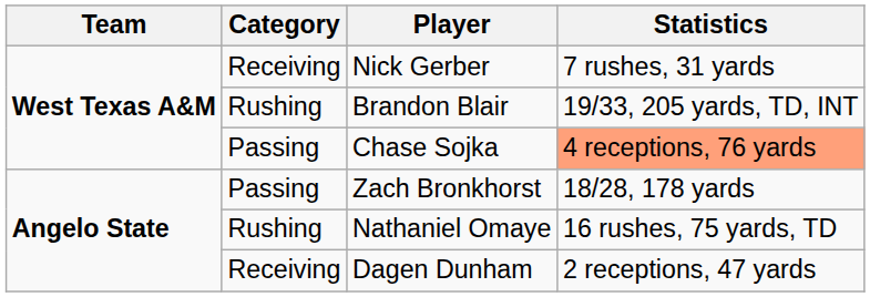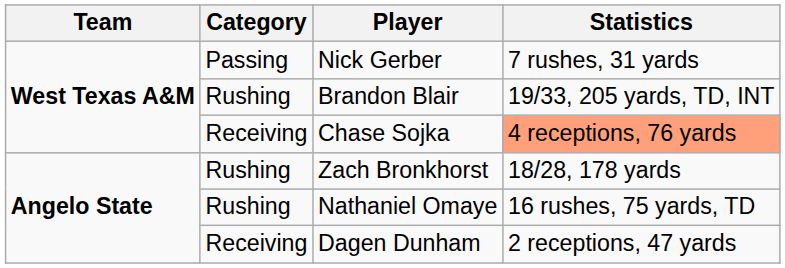Nick Gerber | Category: Receiving -> Passing
Chase Sojka | Category: Passing -> Receiving
Zach Bronkhorst | Category: Passing -> Rushing
